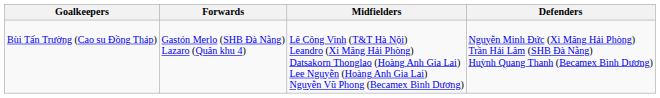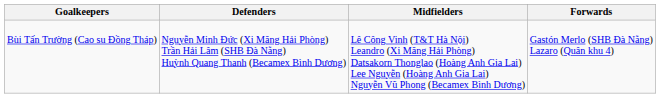columns swapped: Defenders <-> Forwards
